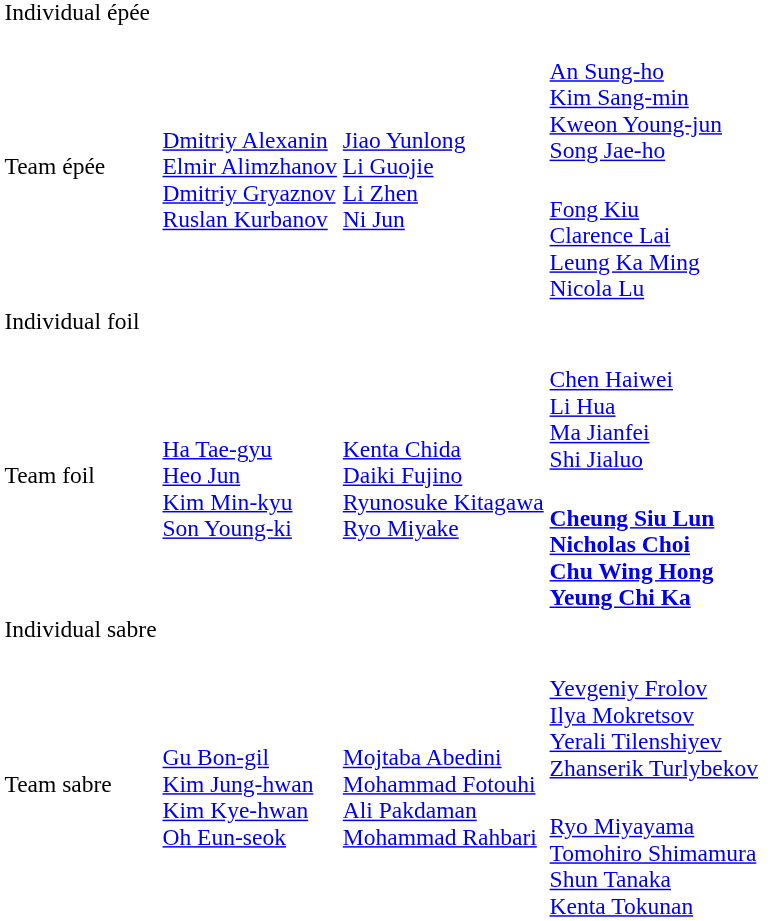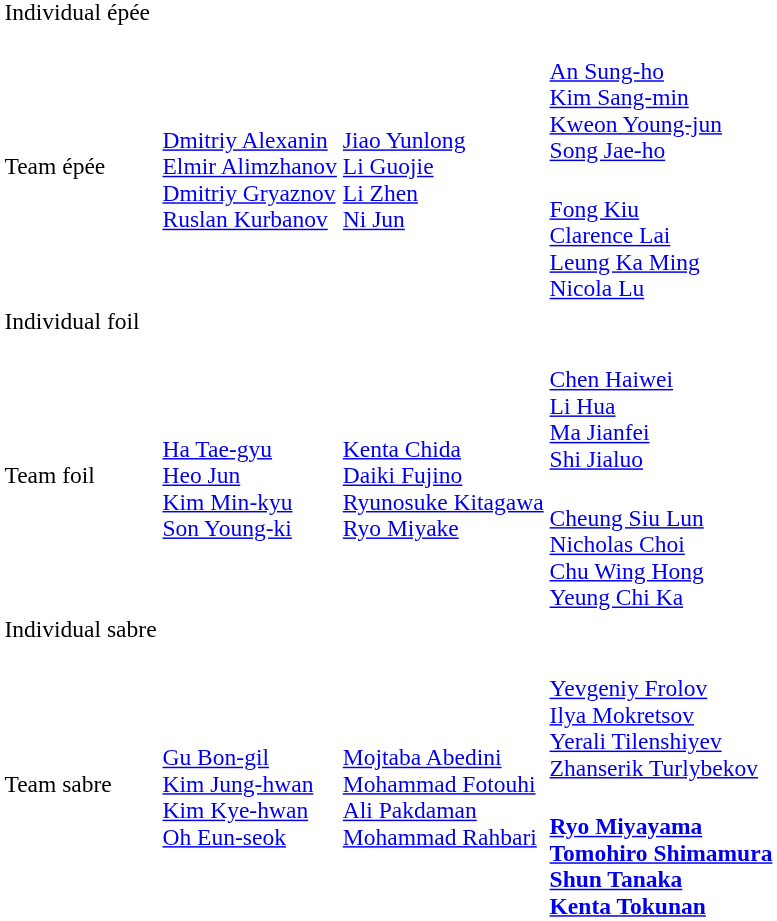Cheung Siu Lun Nicholas Choi Chu Wing Hong Yeung Chi Ka | column 4: bold -> normal
Ryo Miyayama Tomohiro Shimamura Shun Tanaka Kenta Tokunan | column 4: normal -> bold
